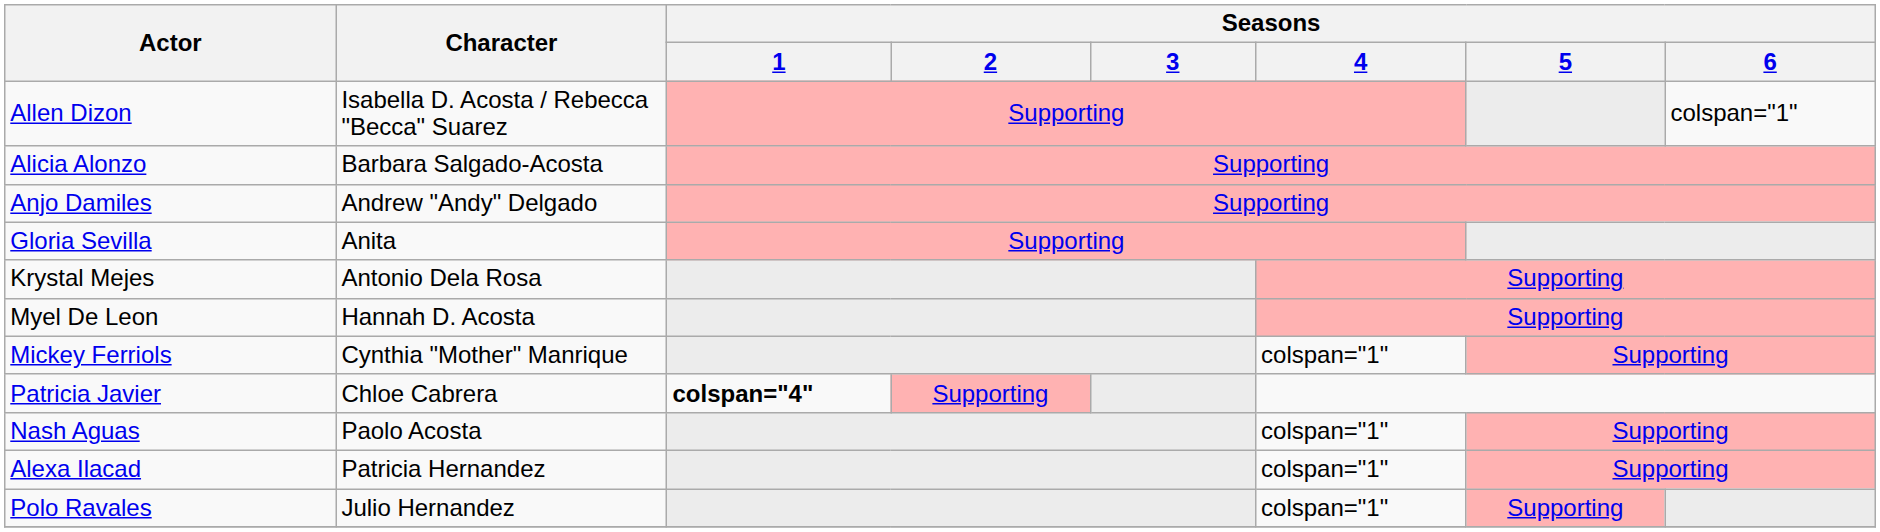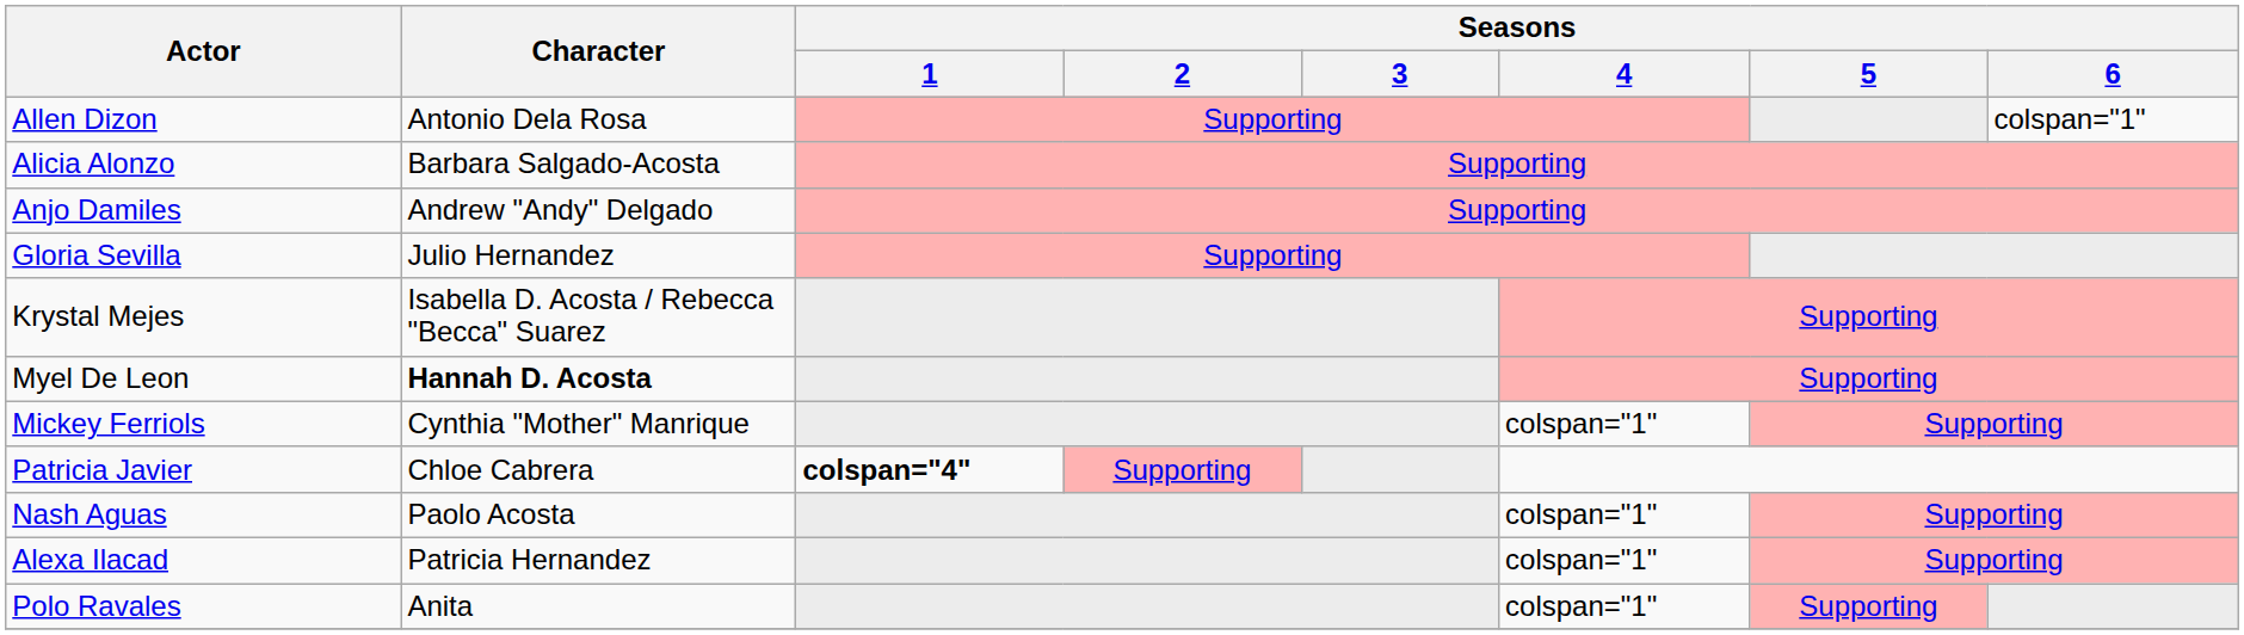Allen Dizon | Character: Isabella D. Acosta / Rebecca "Becca" Suarez -> Antonio Dela Rosa
Gloria Sevilla | Character: Anita -> Julio Hernandez
Krystal Mejes | Character: Antonio Dela Rosa -> Isabella D. Acosta / Rebecca "Becca" Suarez
Myel De Leon | Character: normal -> bold
Polo Ravales | Character: Julio Hernandez -> Anita
